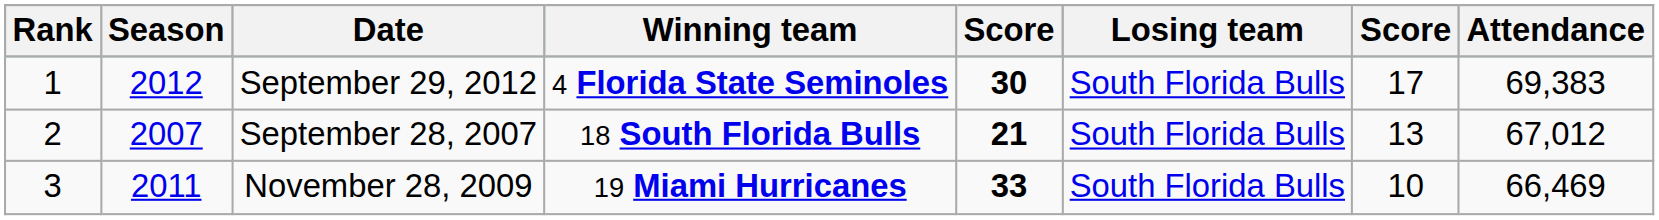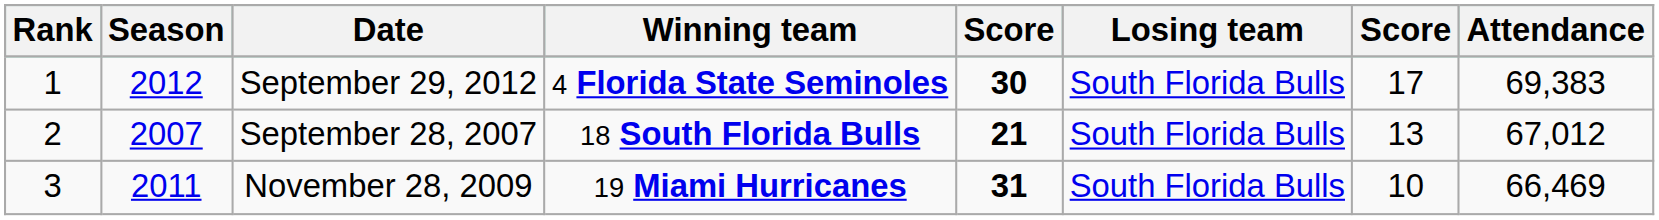November 28, 2009 | column 5: 33 -> 31
